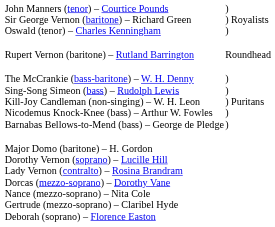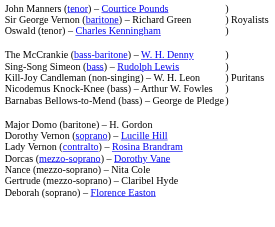- row: Rupert Vernon (baritone) – Rutland Barrington | Roundhead
